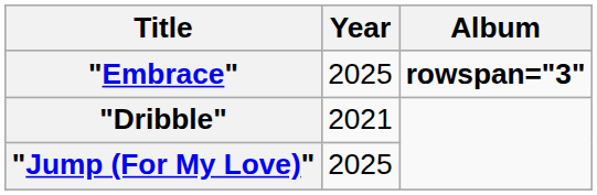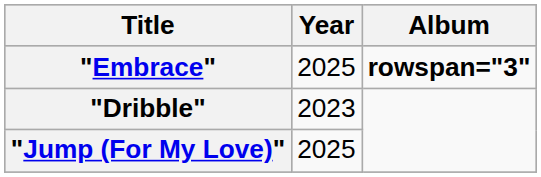"Dribble" | Year: 2021 -> 2023
